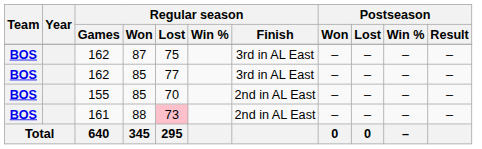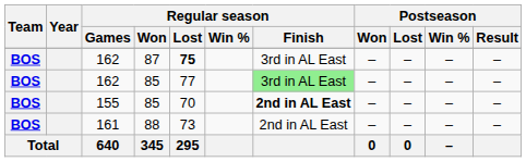162 / 87 | Regular season / Lost: normal -> bold
162 / 85 | Regular season / Finish: no background -> lightgreen background
155 | Regular season / Finish: normal -> bold
161 | Regular season / Lost: pink background -> no background
